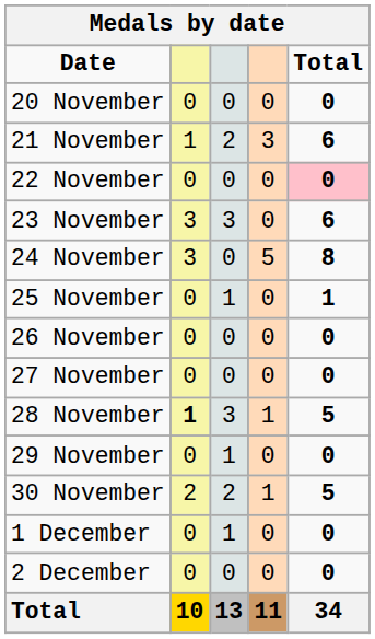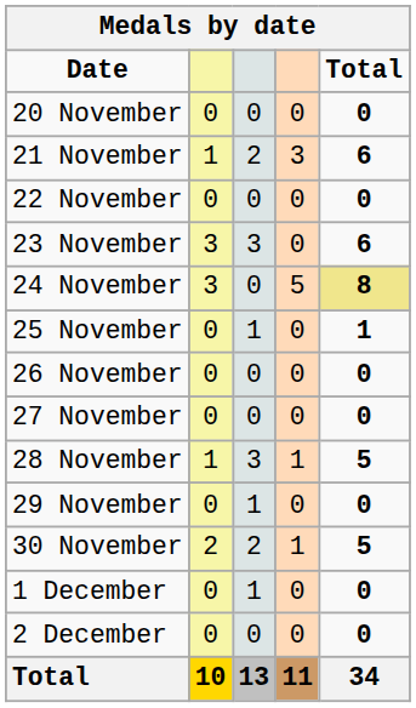22 November | Total: pink background -> no background
24 November | Total: no background -> khaki background
28 November | column 2: bold -> normal
